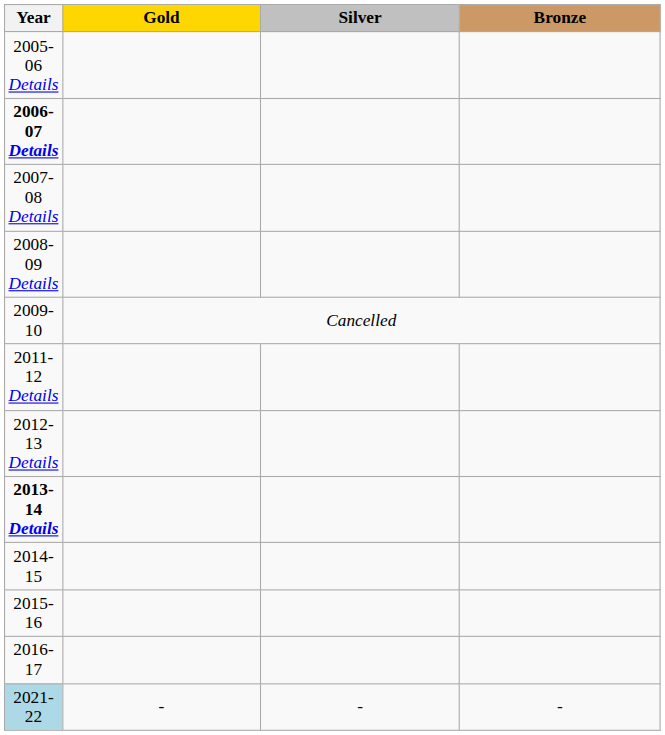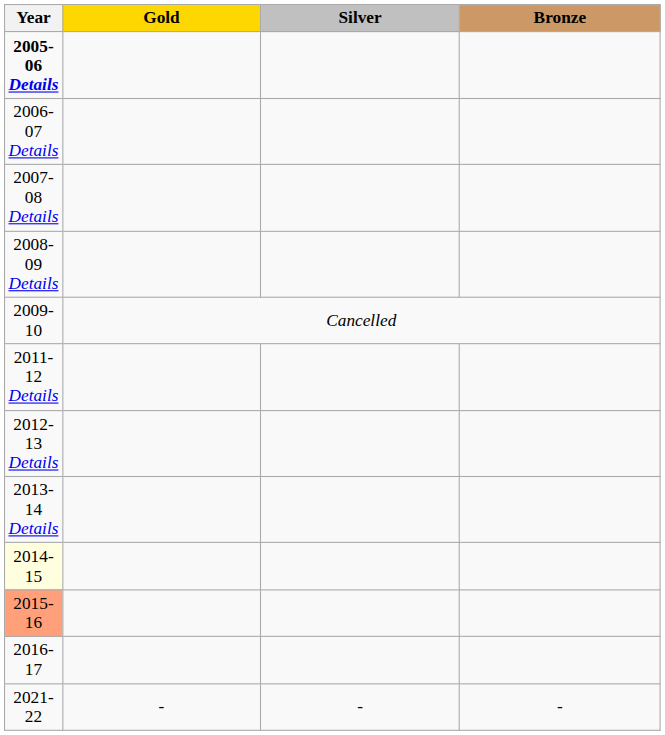2005-06 Details | Year: normal -> bold
2006-07 Details | Year: bold -> normal
2013-14 Details | Year: bold -> normal
2014-15 | Year: no background -> lightyellow background
2015-16 | Year: no background -> lightsalmon background
2021-22 | Year: lightblue background -> no background
